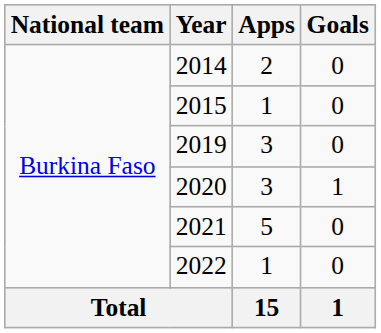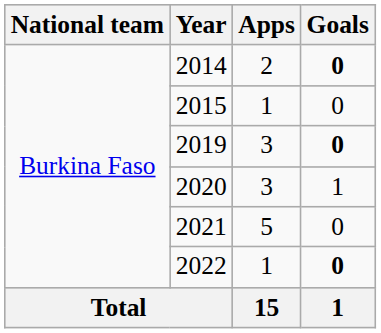2014 | Goals: normal -> bold
2019 | Goals: normal -> bold
2022 | Goals: normal -> bold
